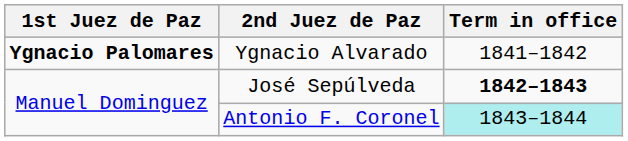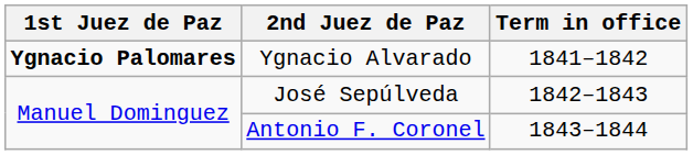José Sepúlveda | Term in office: bold -> normal
Antonio F. Coronel | Term in office: paleturquoise background -> no background
